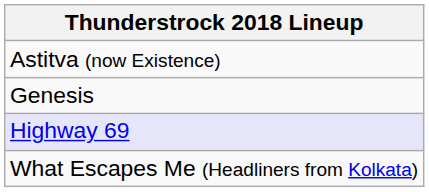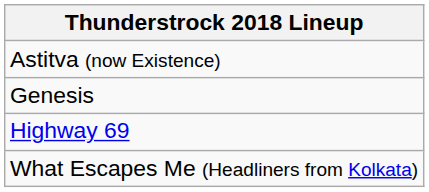row 4 | column 1: lavender background -> no background
